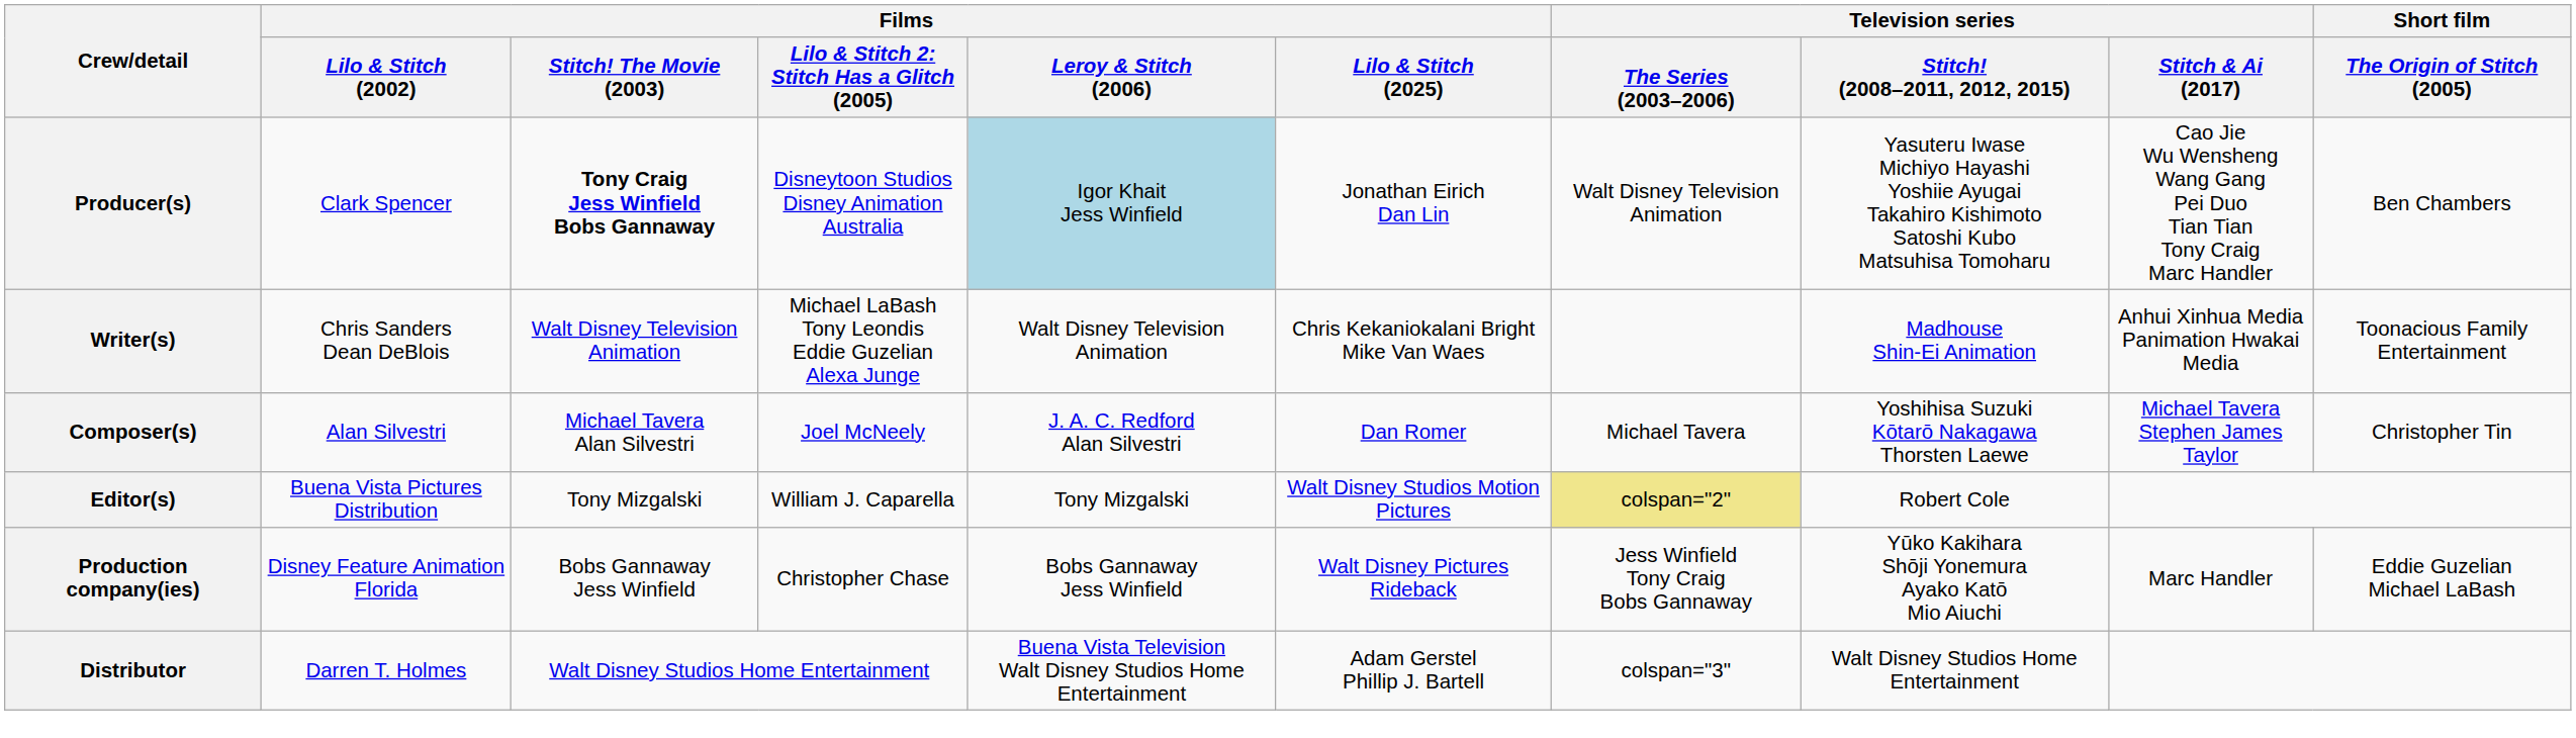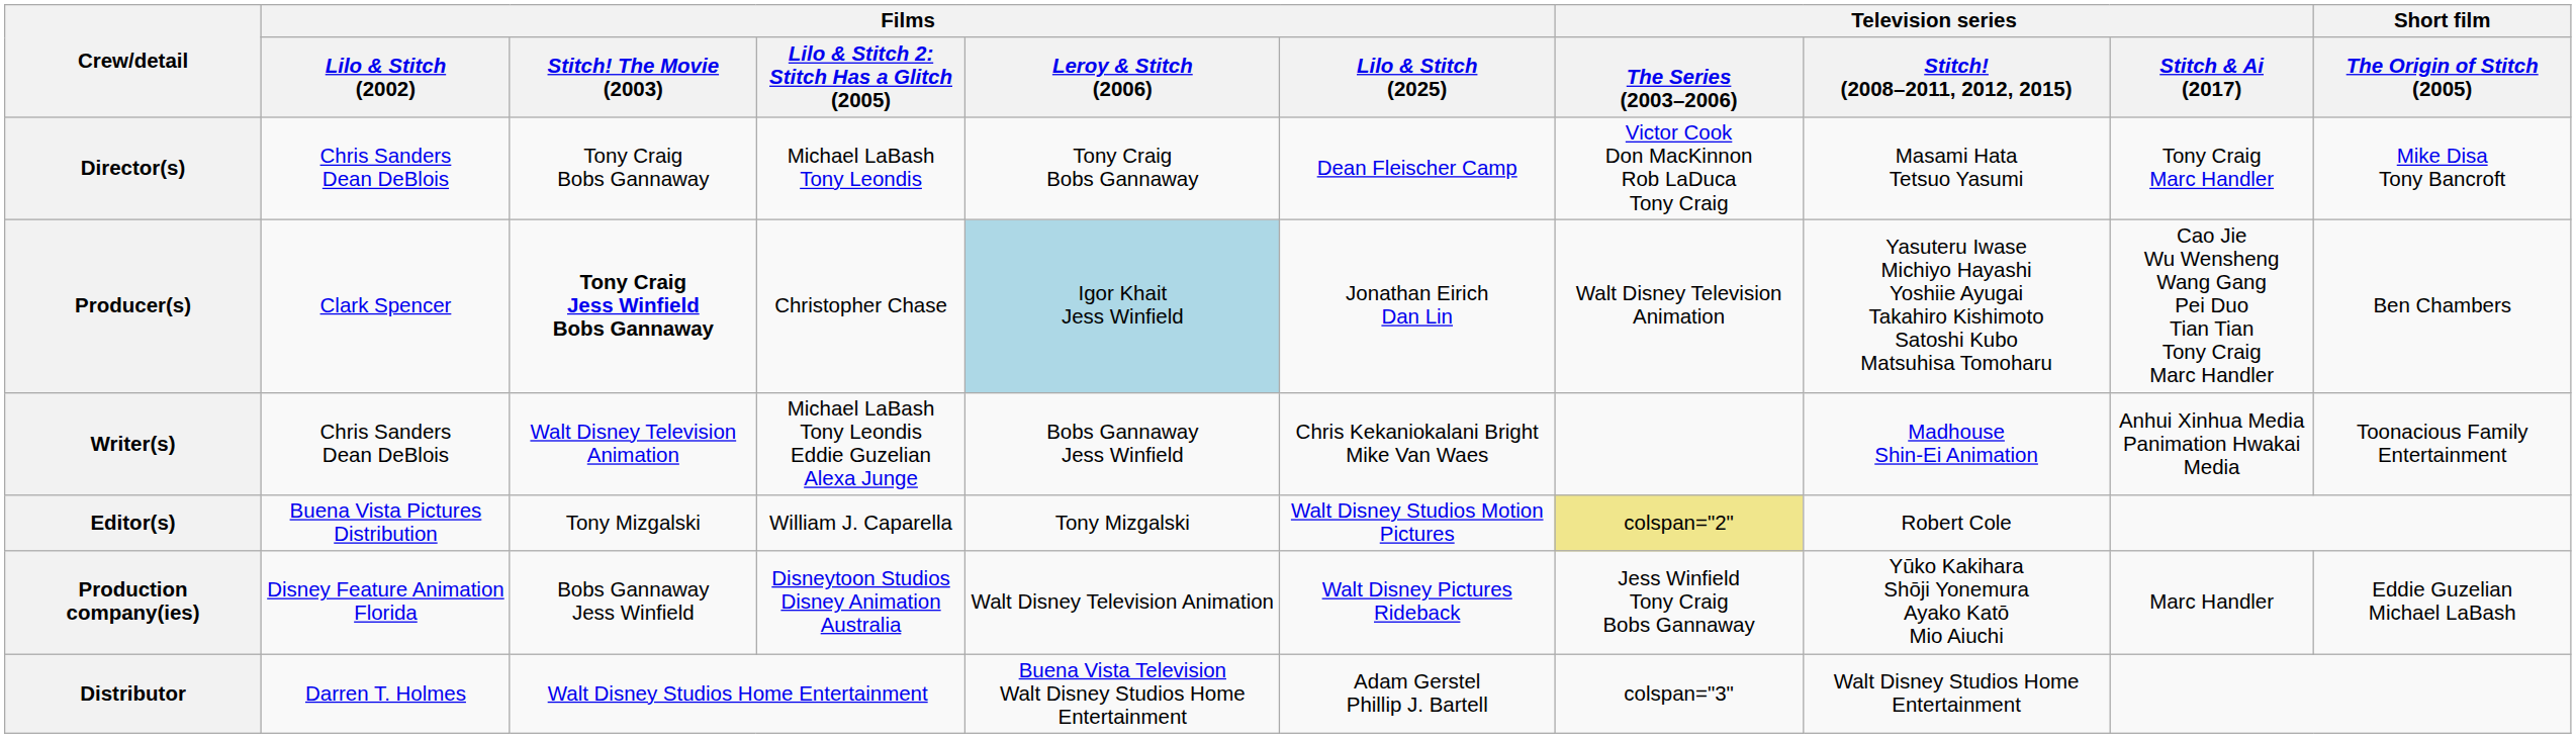+ row: Director(s) | Chris Sanders Dean DeBlois | Tony Craig Bobs Gannaway | Michael LaBash Tony Leondis | Tony Craig Bobs Gannaway | Dean Fleischer Camp | Victor Cook Don MacKinnon Rob LaDuca Tony Craig | Masami Hata Tetsuo Yasumi | Tony Craig Marc Handler | Mike Disa Tony Bancroft
Producer(s) | column 4: Disneytoon Studios Disney Animation Australia -> Christopher Chase
Writer(s) | Films / Leroy & Stitch (2006): Walt Disney Television Animation -> Bobs Gannaway Jess Winfield
- row: Composer(s) | Alan Silvestri | Michael Tavera Alan Silvestri | Joel McNeely | J. A. C. Redford Alan Silvestri | Dan Romer | Michael Tavera | Yoshihisa Suzuki Kōtarō Nakagawa Thorsten Laewe | Michael Tavera Stephen James Taylor | Christopher Tin
Production company(ies) | column 4: Christopher Chase -> Disneytoon Studios Disney Animation Australia
Production company(ies) | Films / Leroy & Stitch (2006): Bobs Gannaway Jess Winfield -> Walt Disney Television Animation
